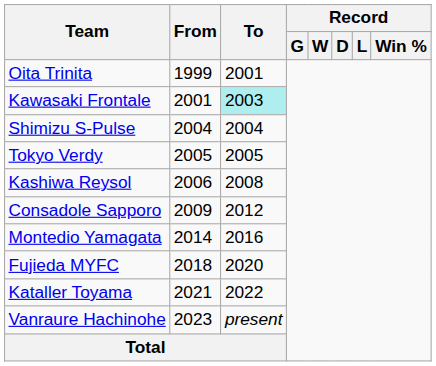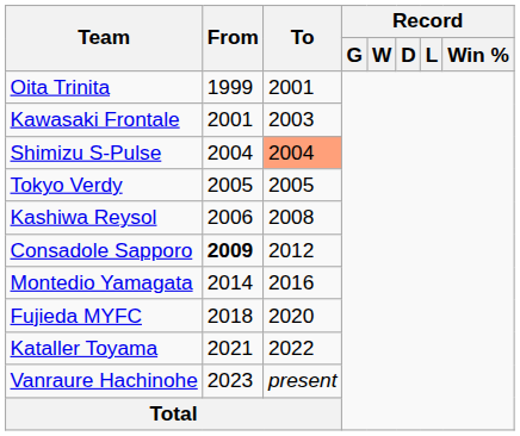Kawasaki Frontale | To: paleturquoise background -> no background
Shimizu S-Pulse | To: no background -> lightsalmon background
Consadole Sapporo | From: normal -> bold
